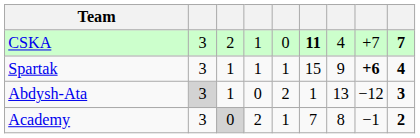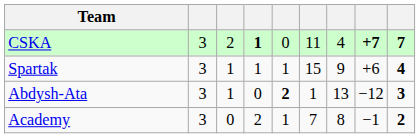CSKA | column 4: normal -> bold
CSKA | column 6: bold -> normal
CSKA | column 8: normal -> bold
Spartak | column 8: bold -> normal
Abdysh-Ata | column 2: lightgrey background -> no background
Abdysh-Ata | column 5: normal -> bold
Academy | column 3: lightgrey background -> no background
